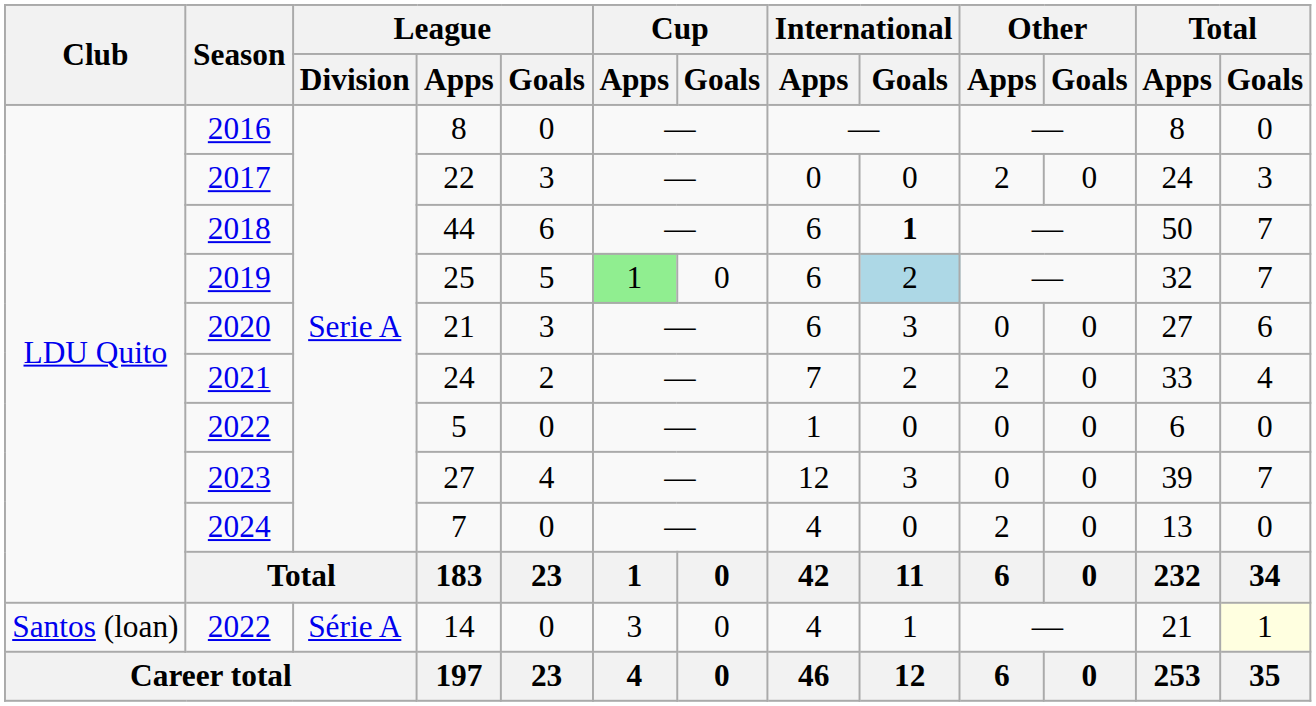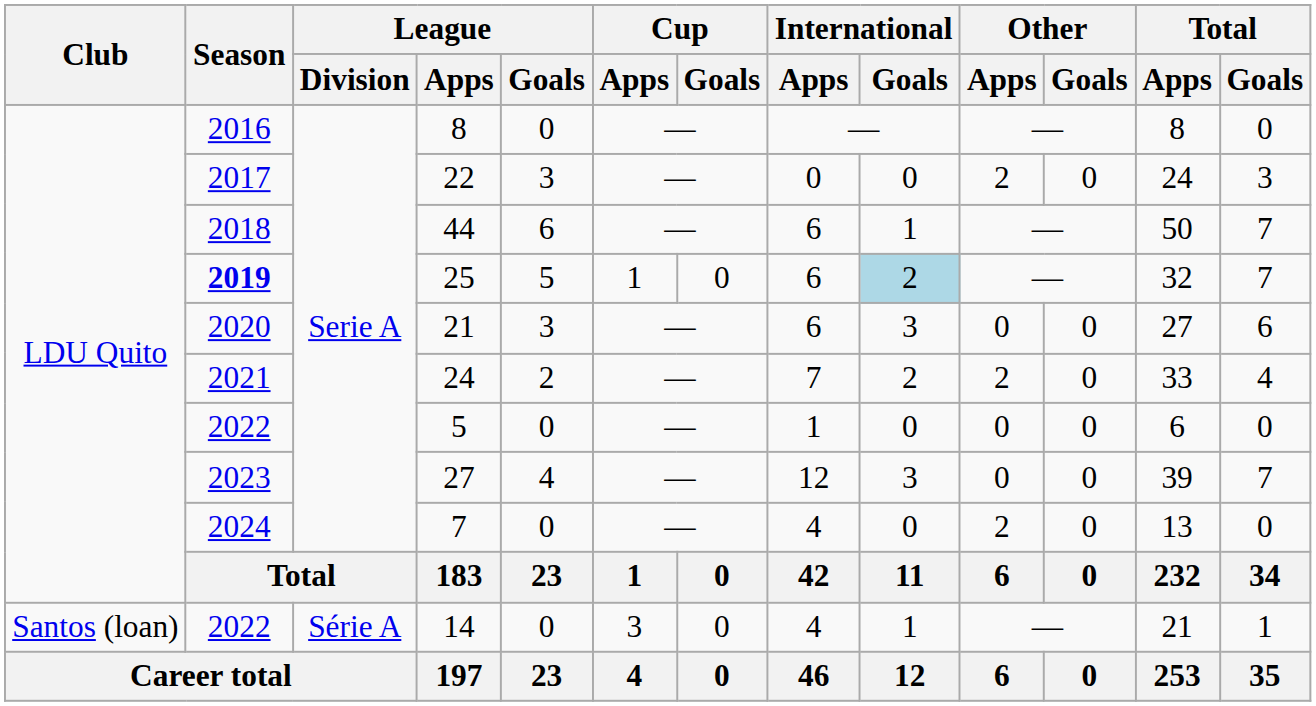44 | International / Goals: bold -> normal
25 | Season: normal -> bold
25 | Cup / Apps: lightgreen background -> no background
14 | Total / Goals: lightyellow background -> no background
